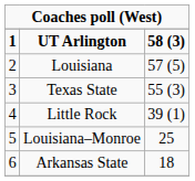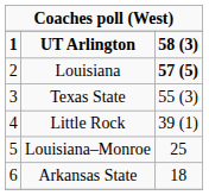Louisiana | column 3: normal -> bold
